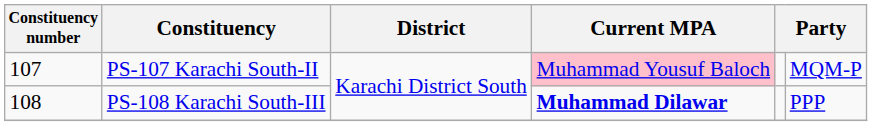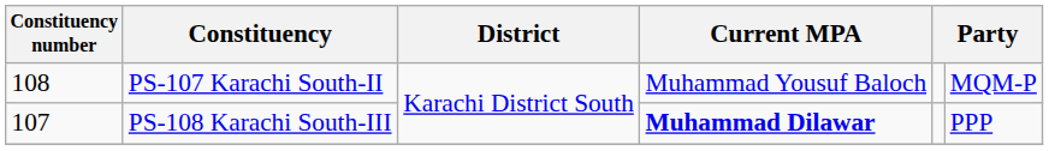PS-107 Karachi South-II | Constituency number: 107 -> 108
PS-107 Karachi South-II | Current MPA: pink background -> no background
PS-108 Karachi South-III | Constituency number: 108 -> 107
